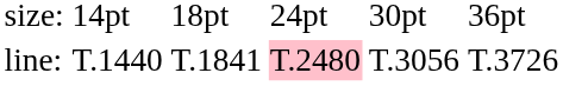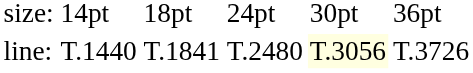line: | column 4: pink background -> no background
line: | column 5: no background -> lightyellow background
